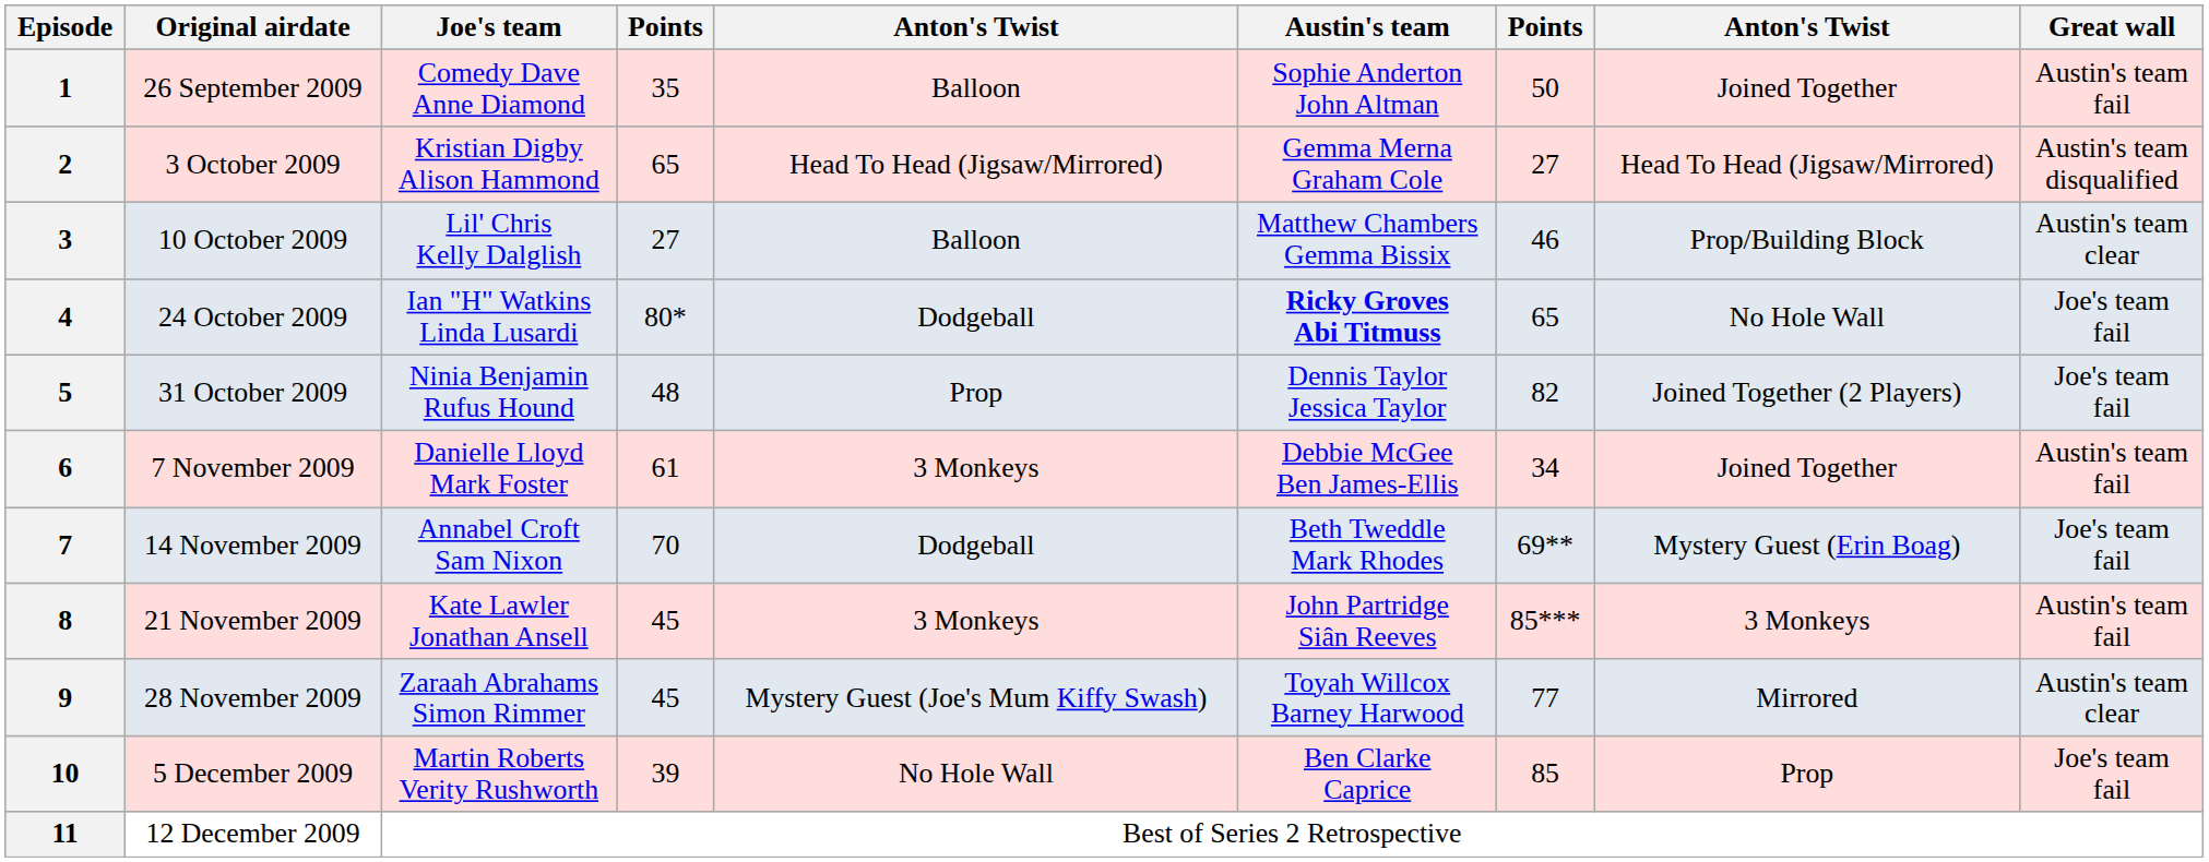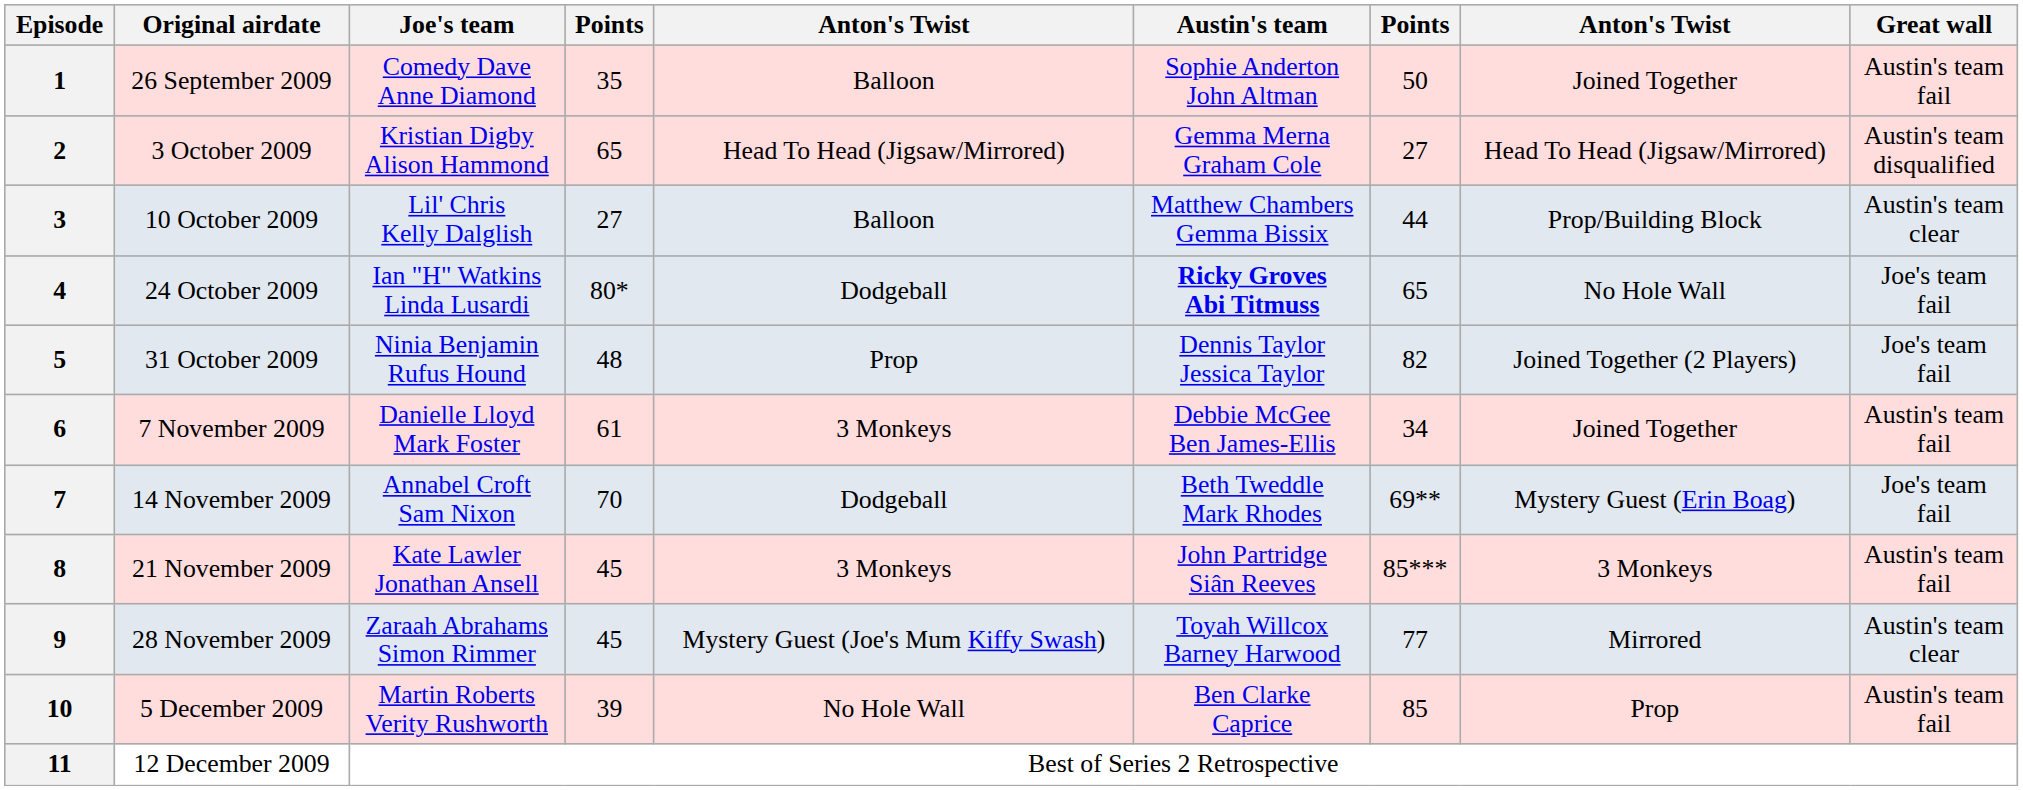3 | column 7: 46 -> 44
10 | Great wall: Joe's team fail -> Austin's team fail
